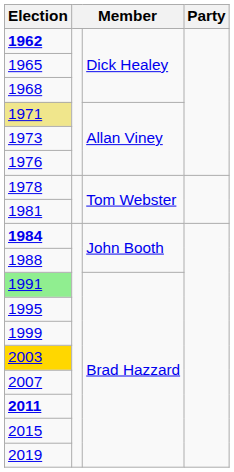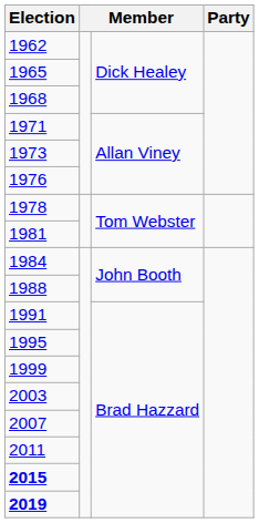1962 | Election: bold -> normal
1971 | Election: khaki background -> no background
1984 | Election: bold -> normal
1991 | Election: lightgreen background -> no background
2003 | Election: gold background -> no background
2011 | Election: bold -> normal
2015 | Election: normal -> bold
2019 | Election: normal -> bold
